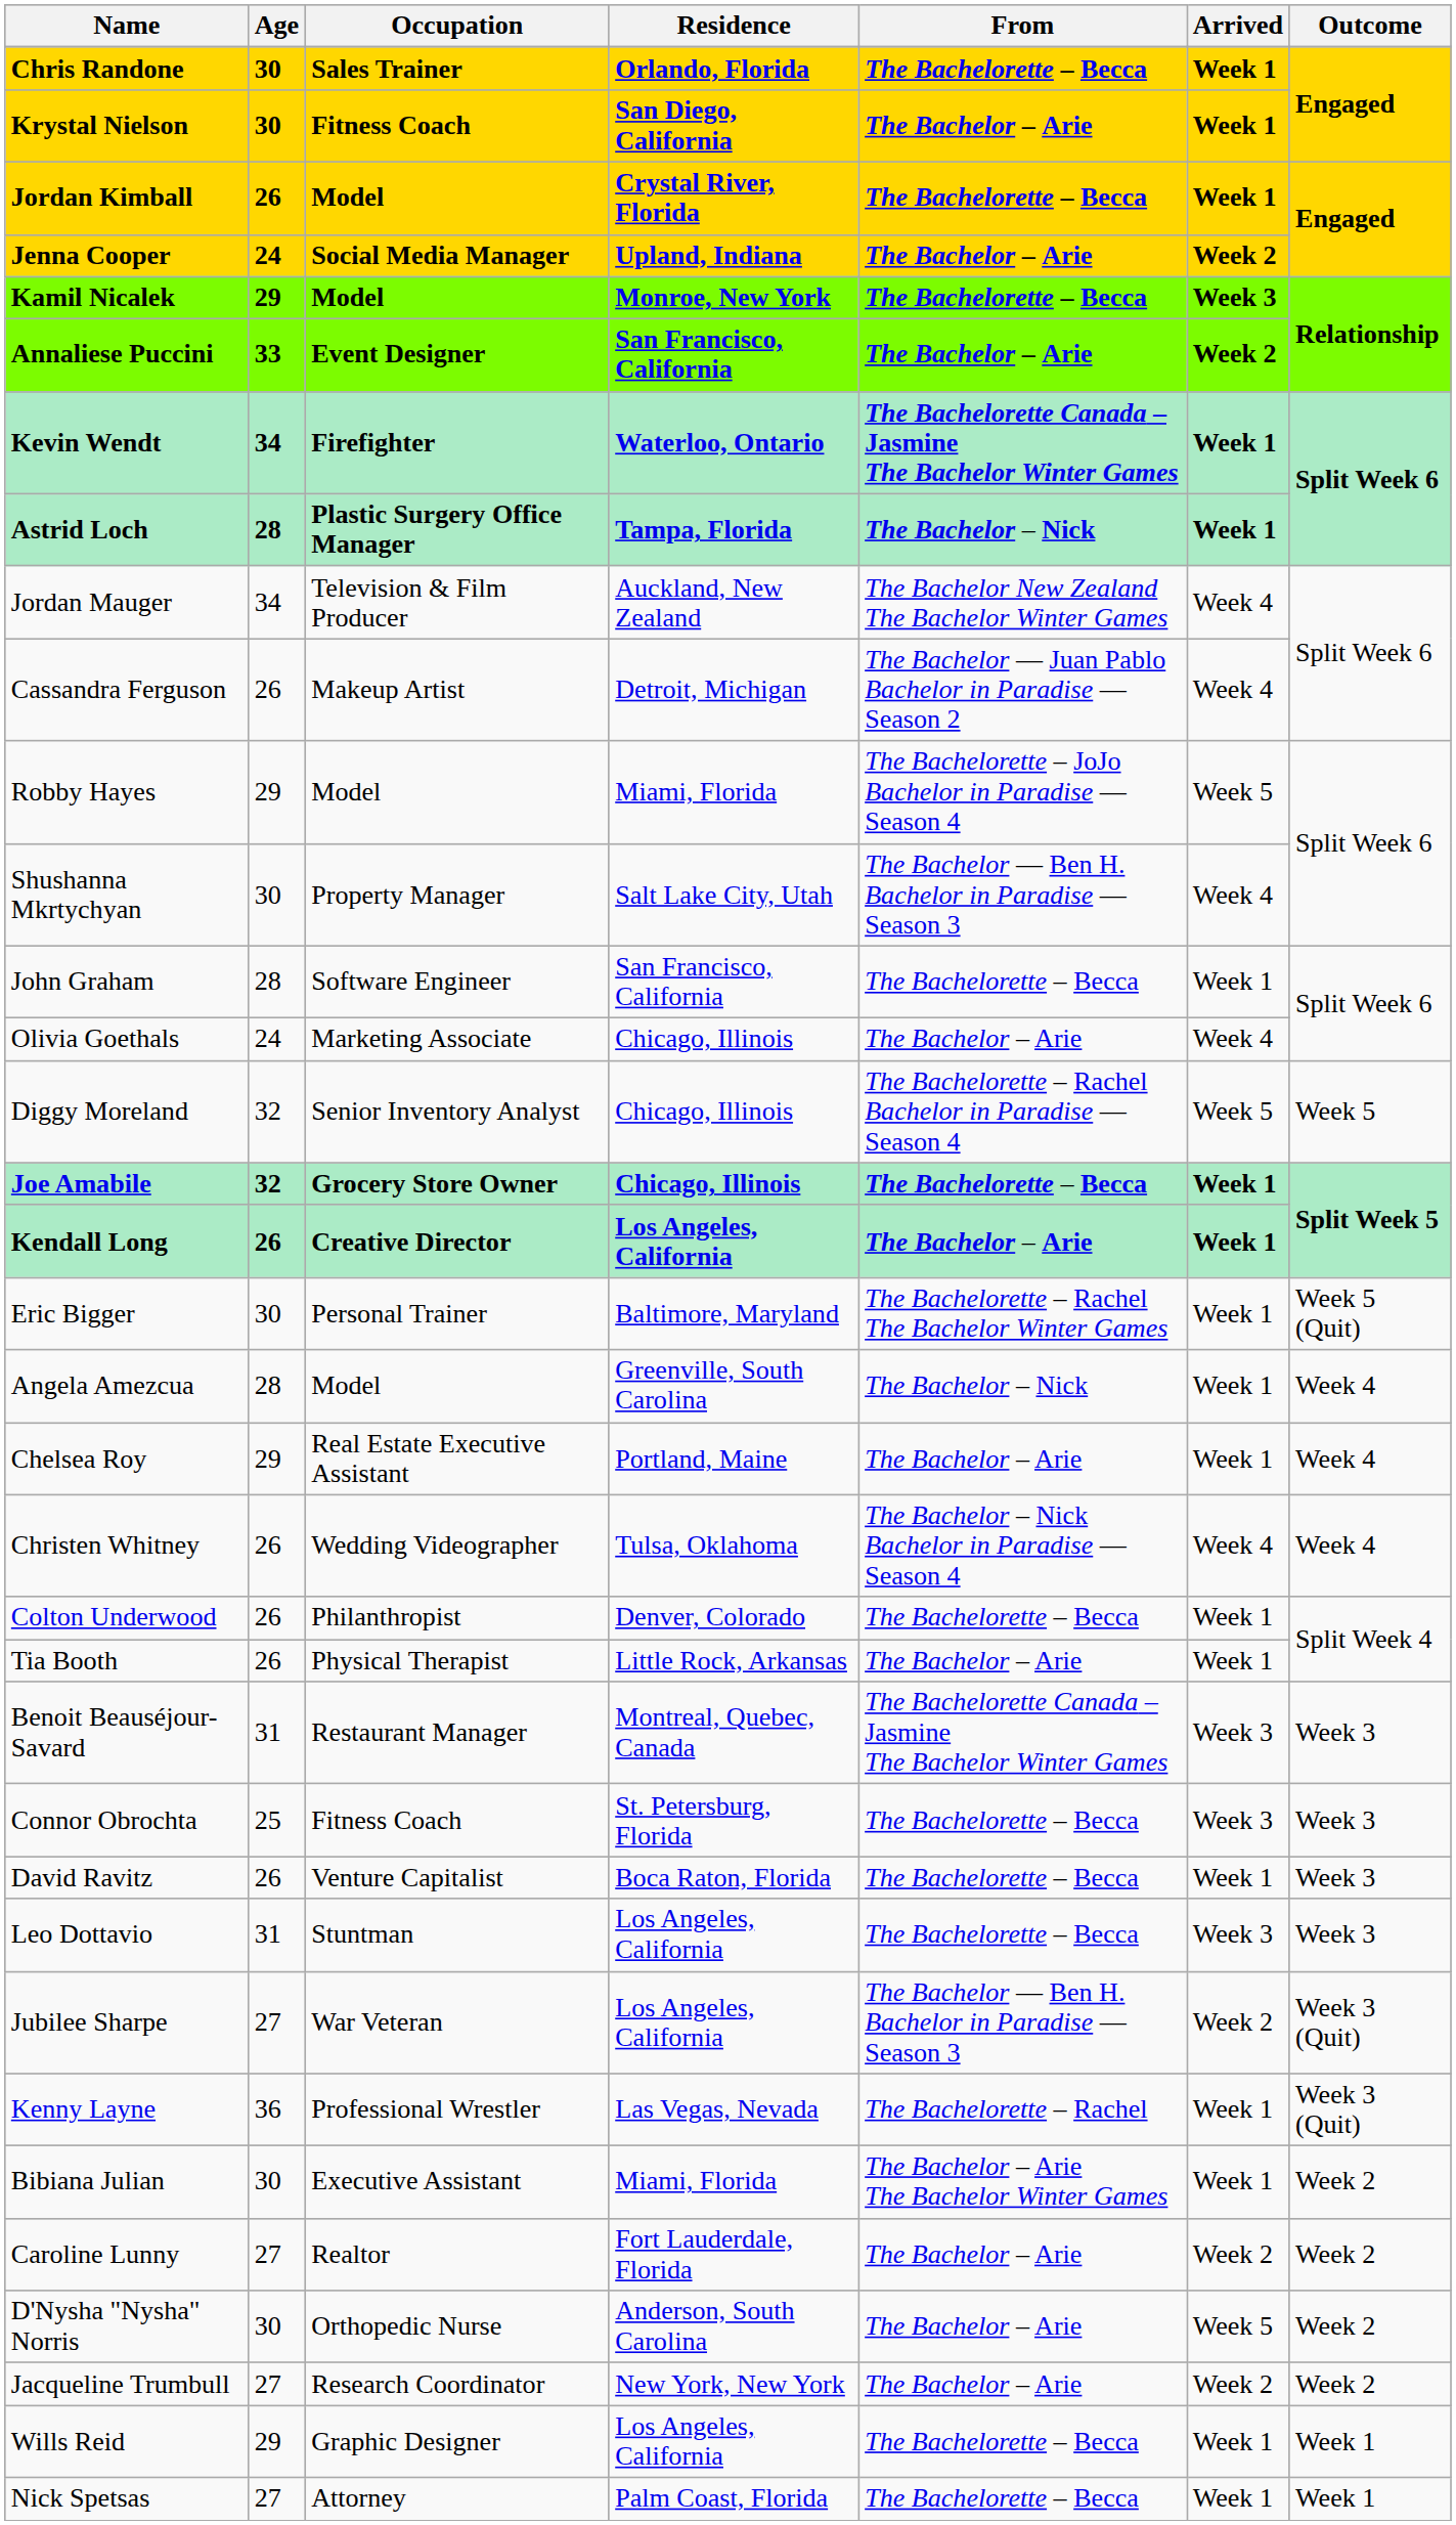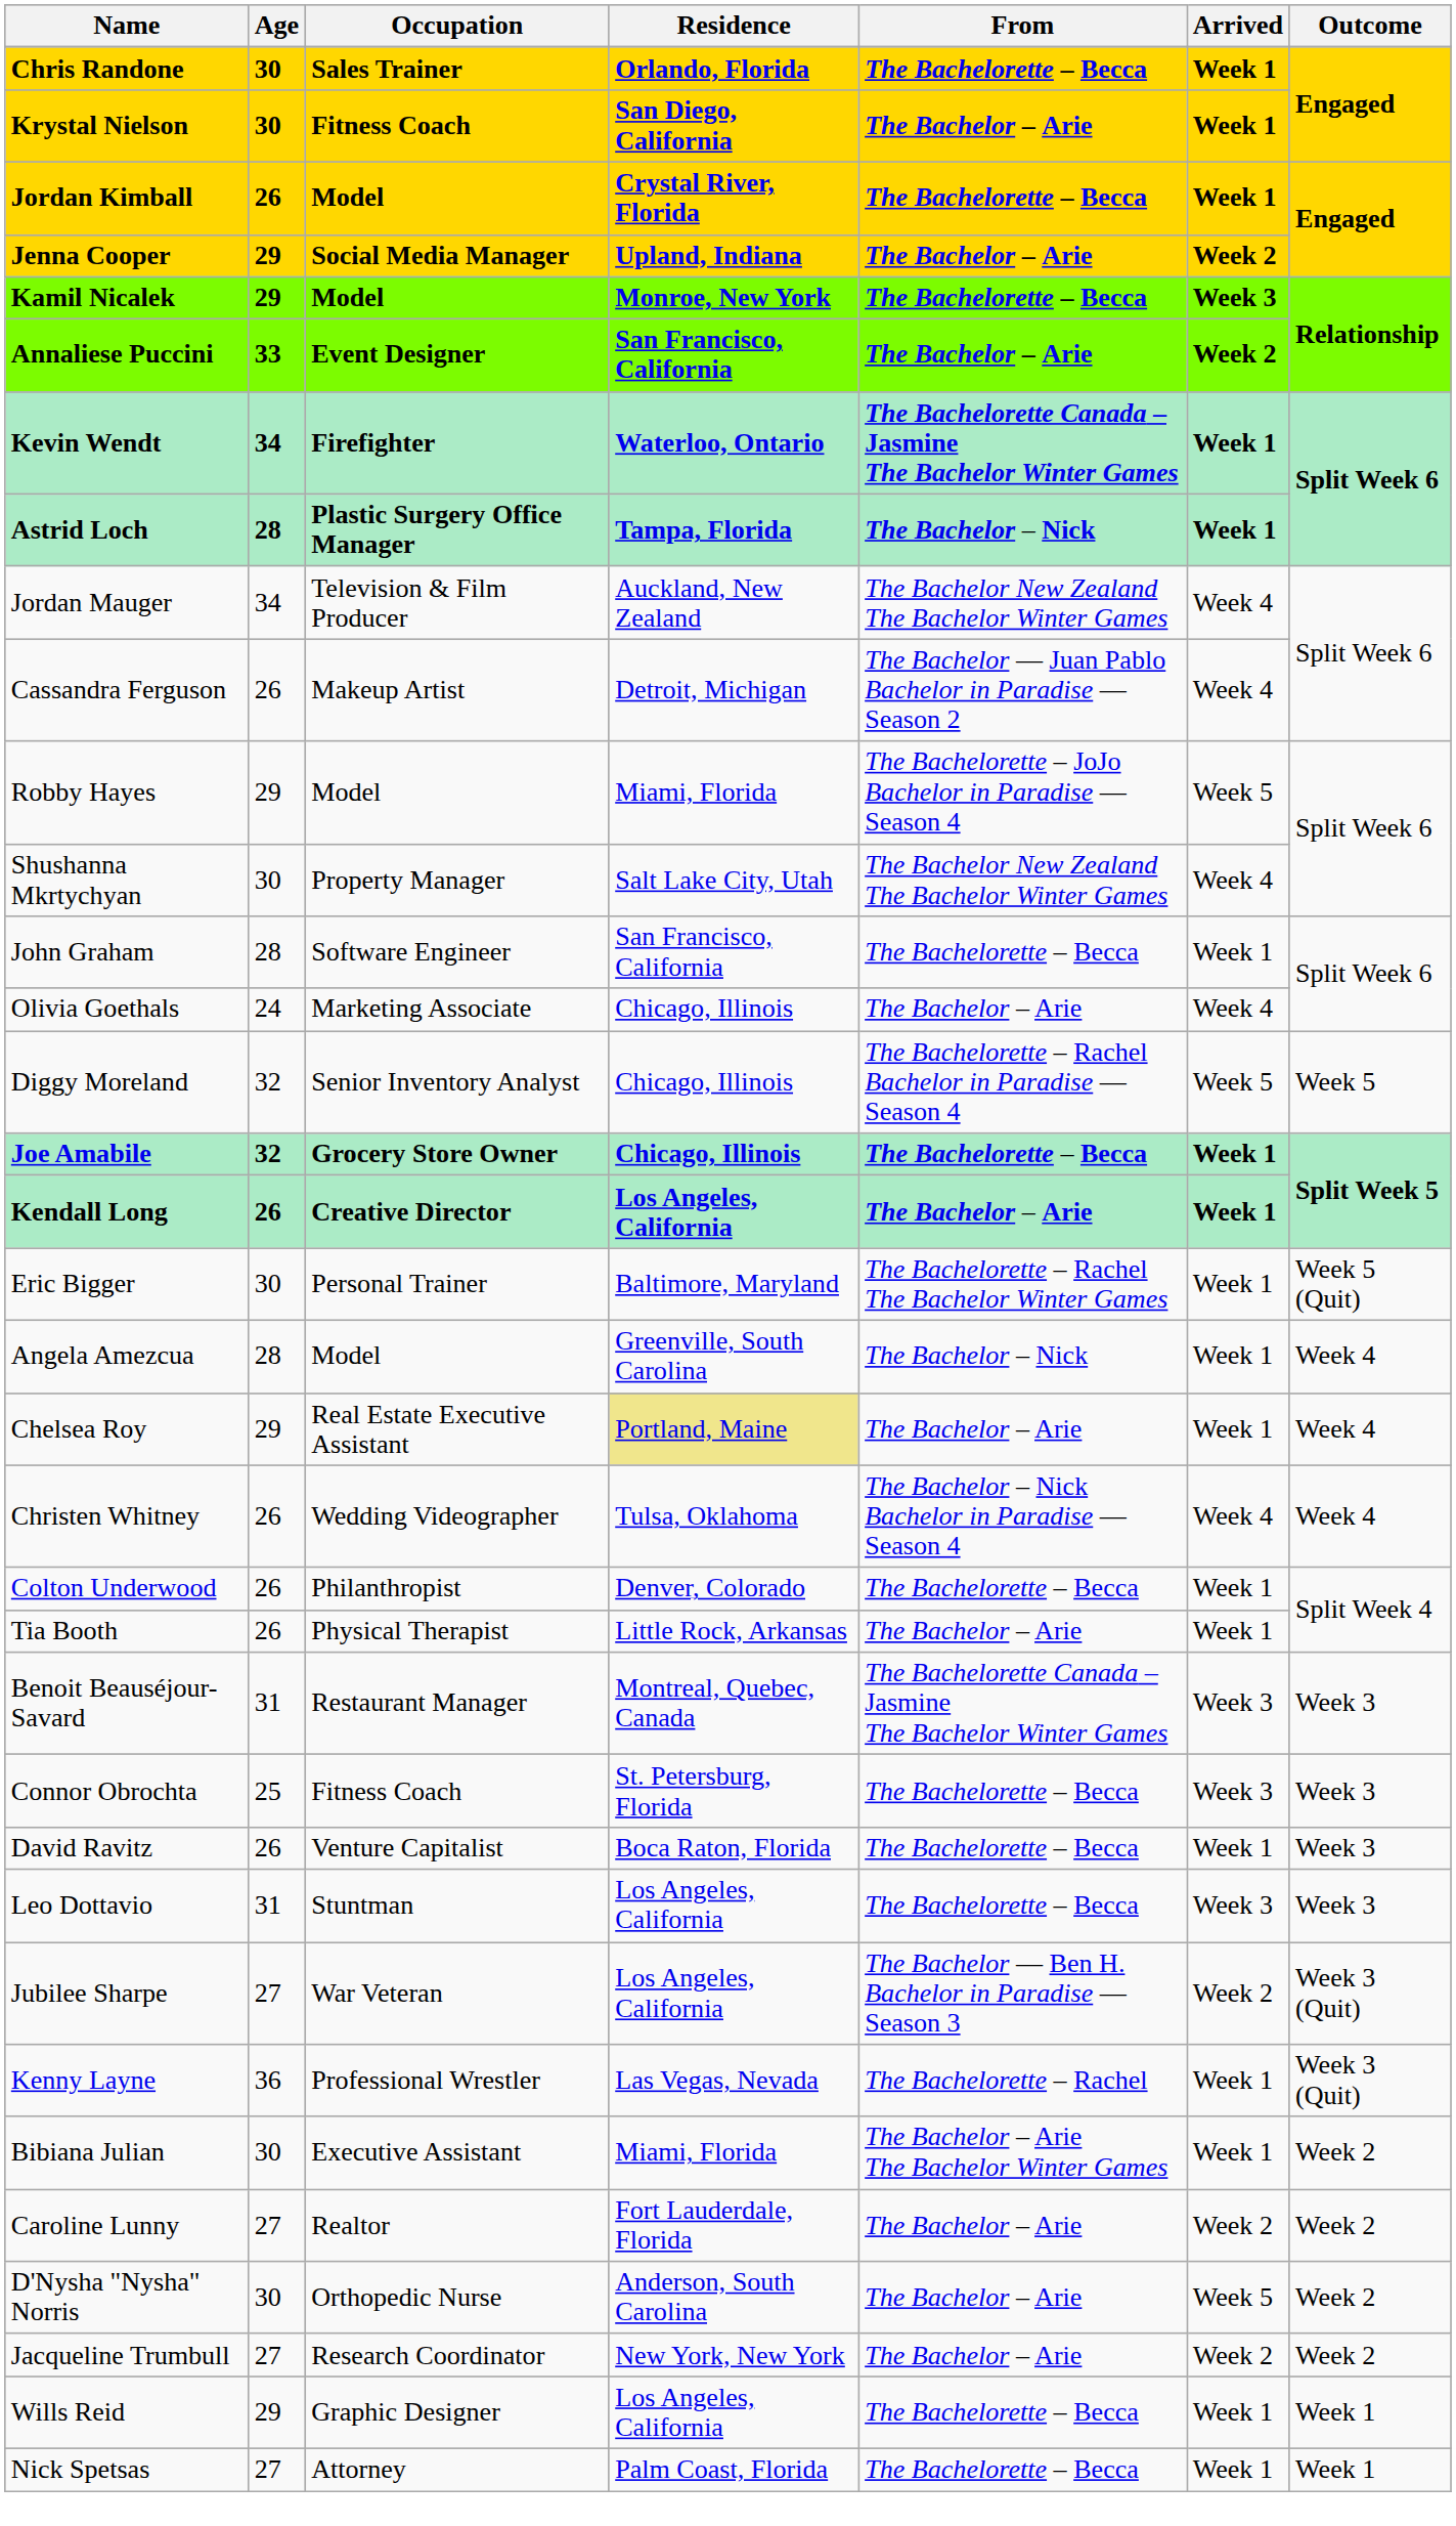Jenna Cooper | Age: 24 -> 29
Shushanna Mkrtychyan | From: The Bachelor — Ben H. Bachelor in Paradise — Season 3 -> The Bachelor New Zealand The Bachelor Winter Games
Chelsea Roy | Residence: no background -> khaki background
